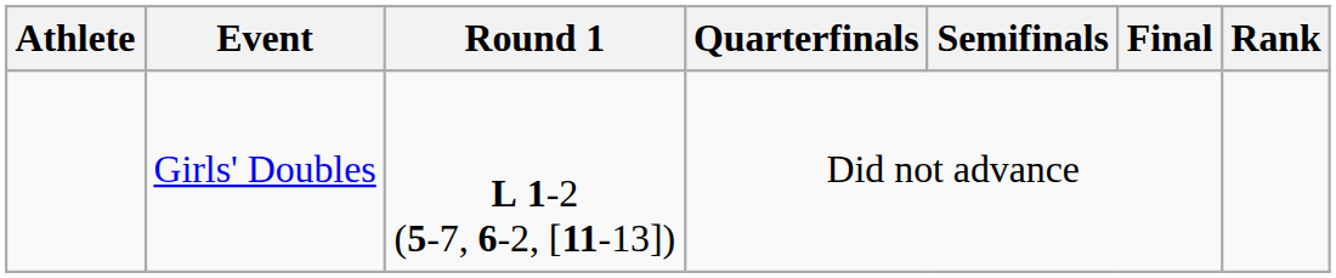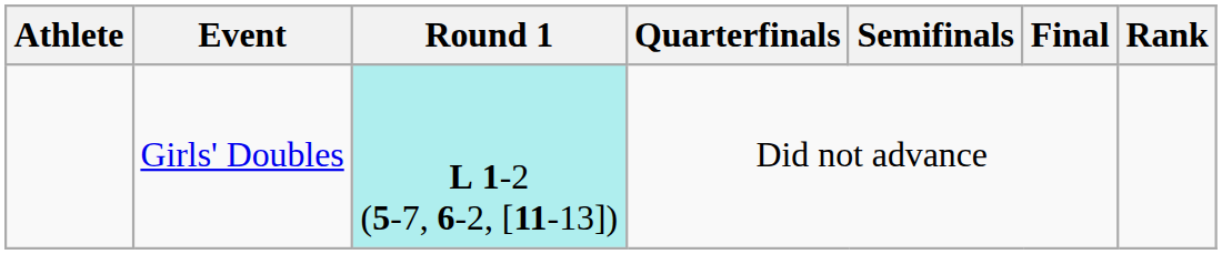Girls' Doubles | Round 1: no background -> paleturquoise background
